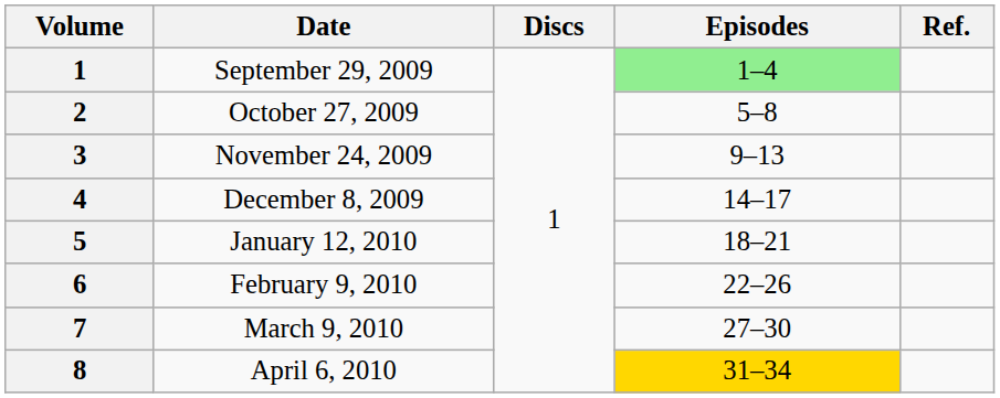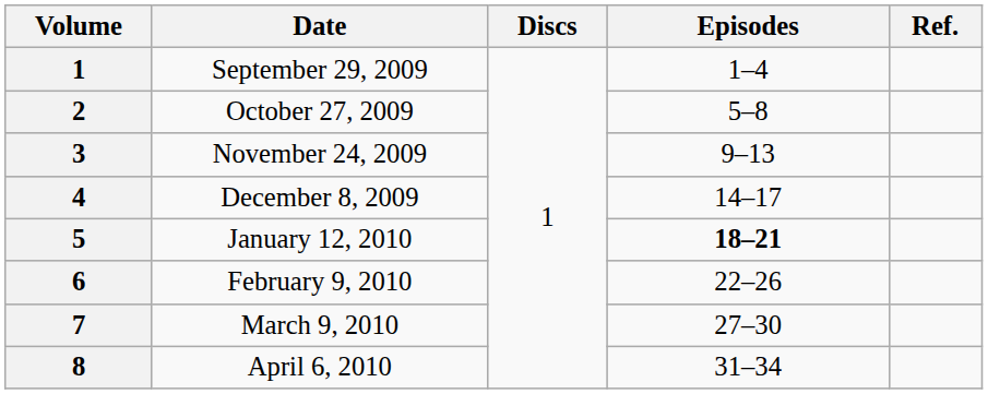September 29, 2009 | Episodes: lightgreen background -> no background
January 12, 2010 | Episodes: normal -> bold
April 6, 2010 | Episodes: gold background -> no background
